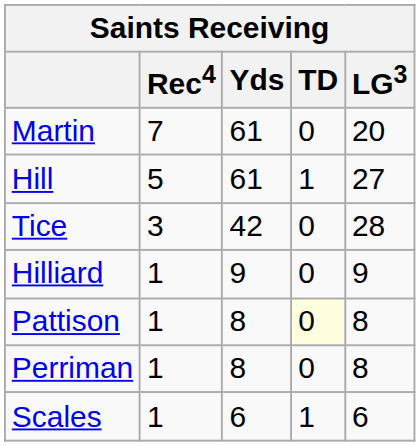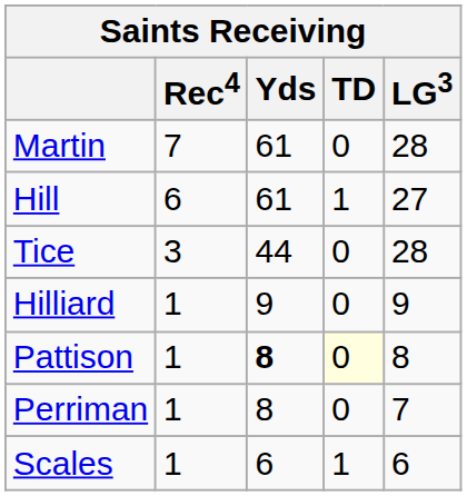Martin | LG3: 20 -> 28
Hill | Rec4: 5 -> 6
Tice | Yds: 42 -> 44
Pattison | Yds: normal -> bold
Perriman | LG3: 8 -> 7
